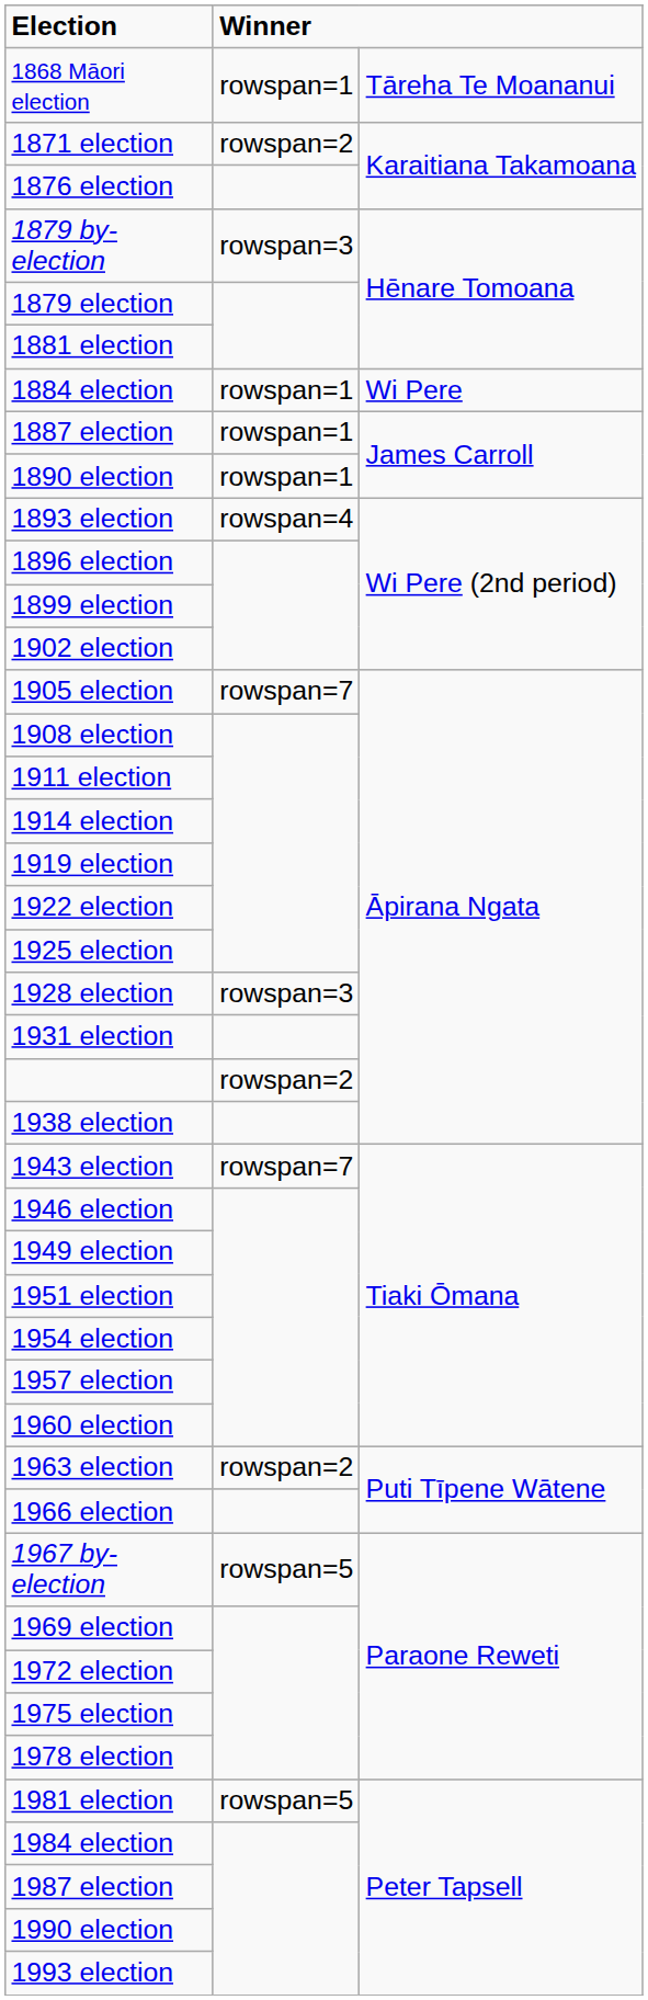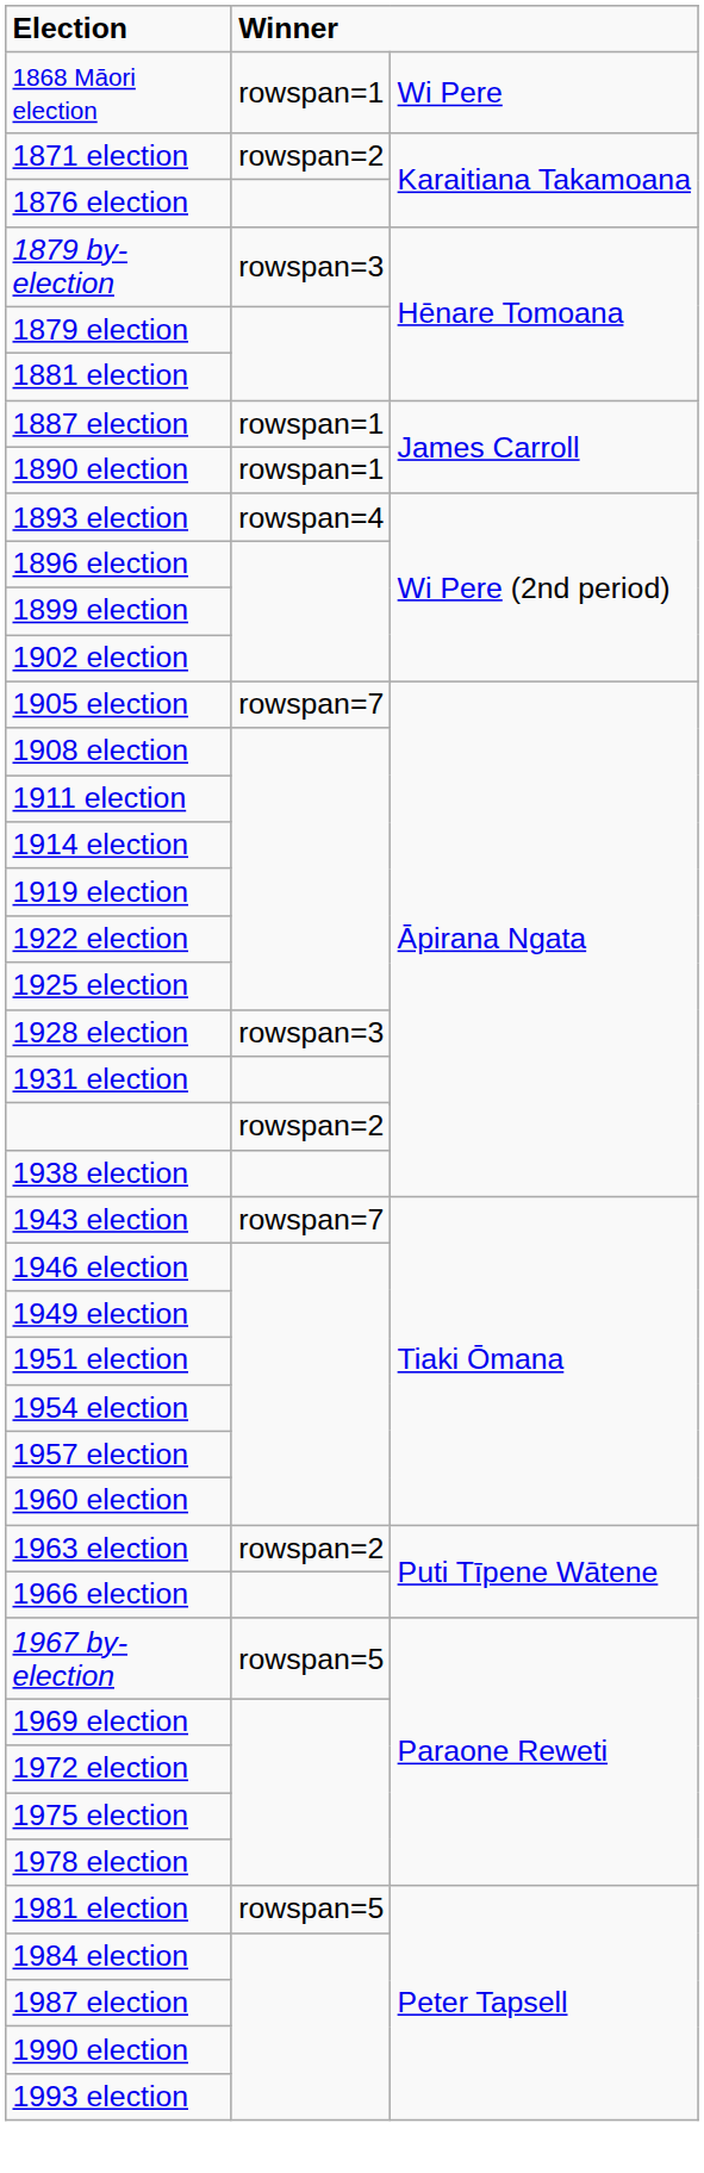1868 Māori election | column 3: Tāreha Te Moananui -> Wi Pere
- row: 1884 election | rowspan=1 | Wi Pere
